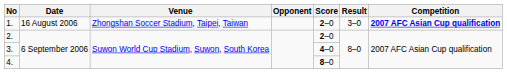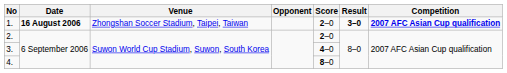1. | Date: normal -> bold
1. | Result: normal -> bold
